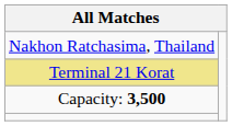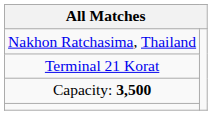Terminal 21 Korat | column 1: khaki background -> no background
